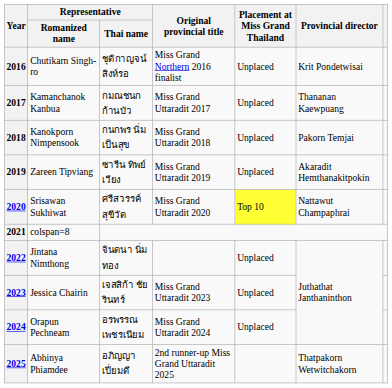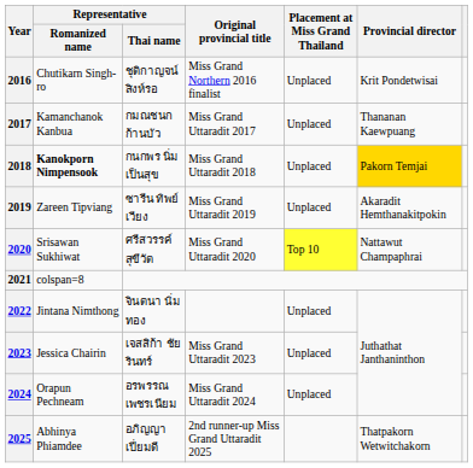2018 | Representative / Romanized name: normal -> bold
2018 | Provincial director: no background -> gold background
